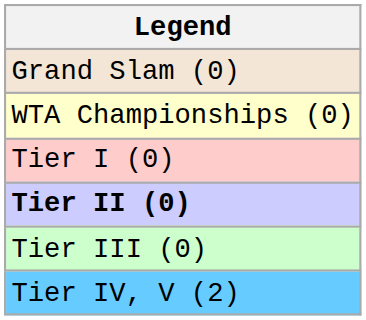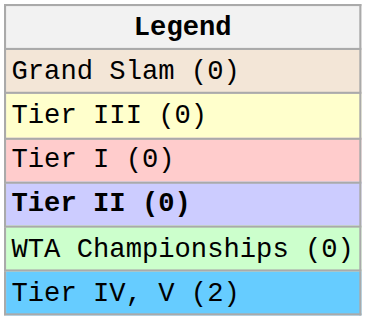row 3 | column 1: WTA Championships (0) -> Tier III (0)
row 6 | column 1: Tier III (0) -> WTA Championships (0)
